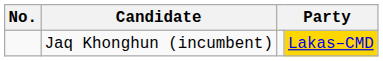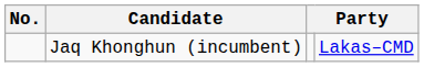Jaq Khonghun (incumbent) | column 4: gold background -> no background
